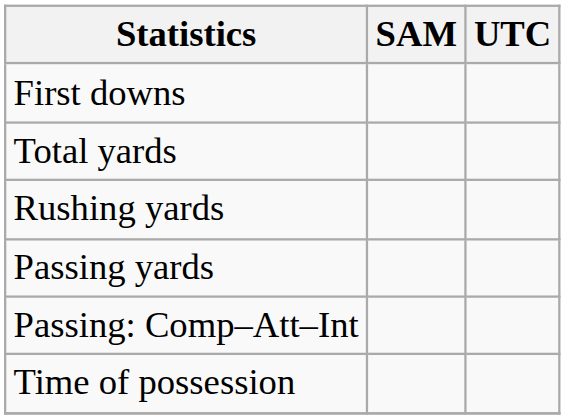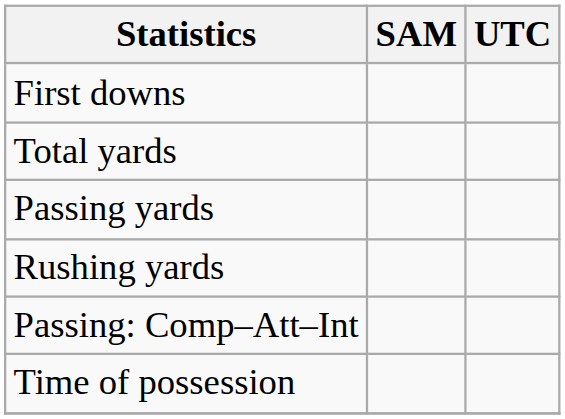rows swapped: Rushing yards <-> Passing yards
